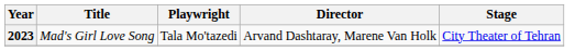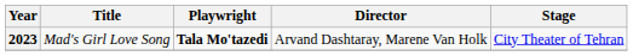2023 | Playwright: normal -> bold
